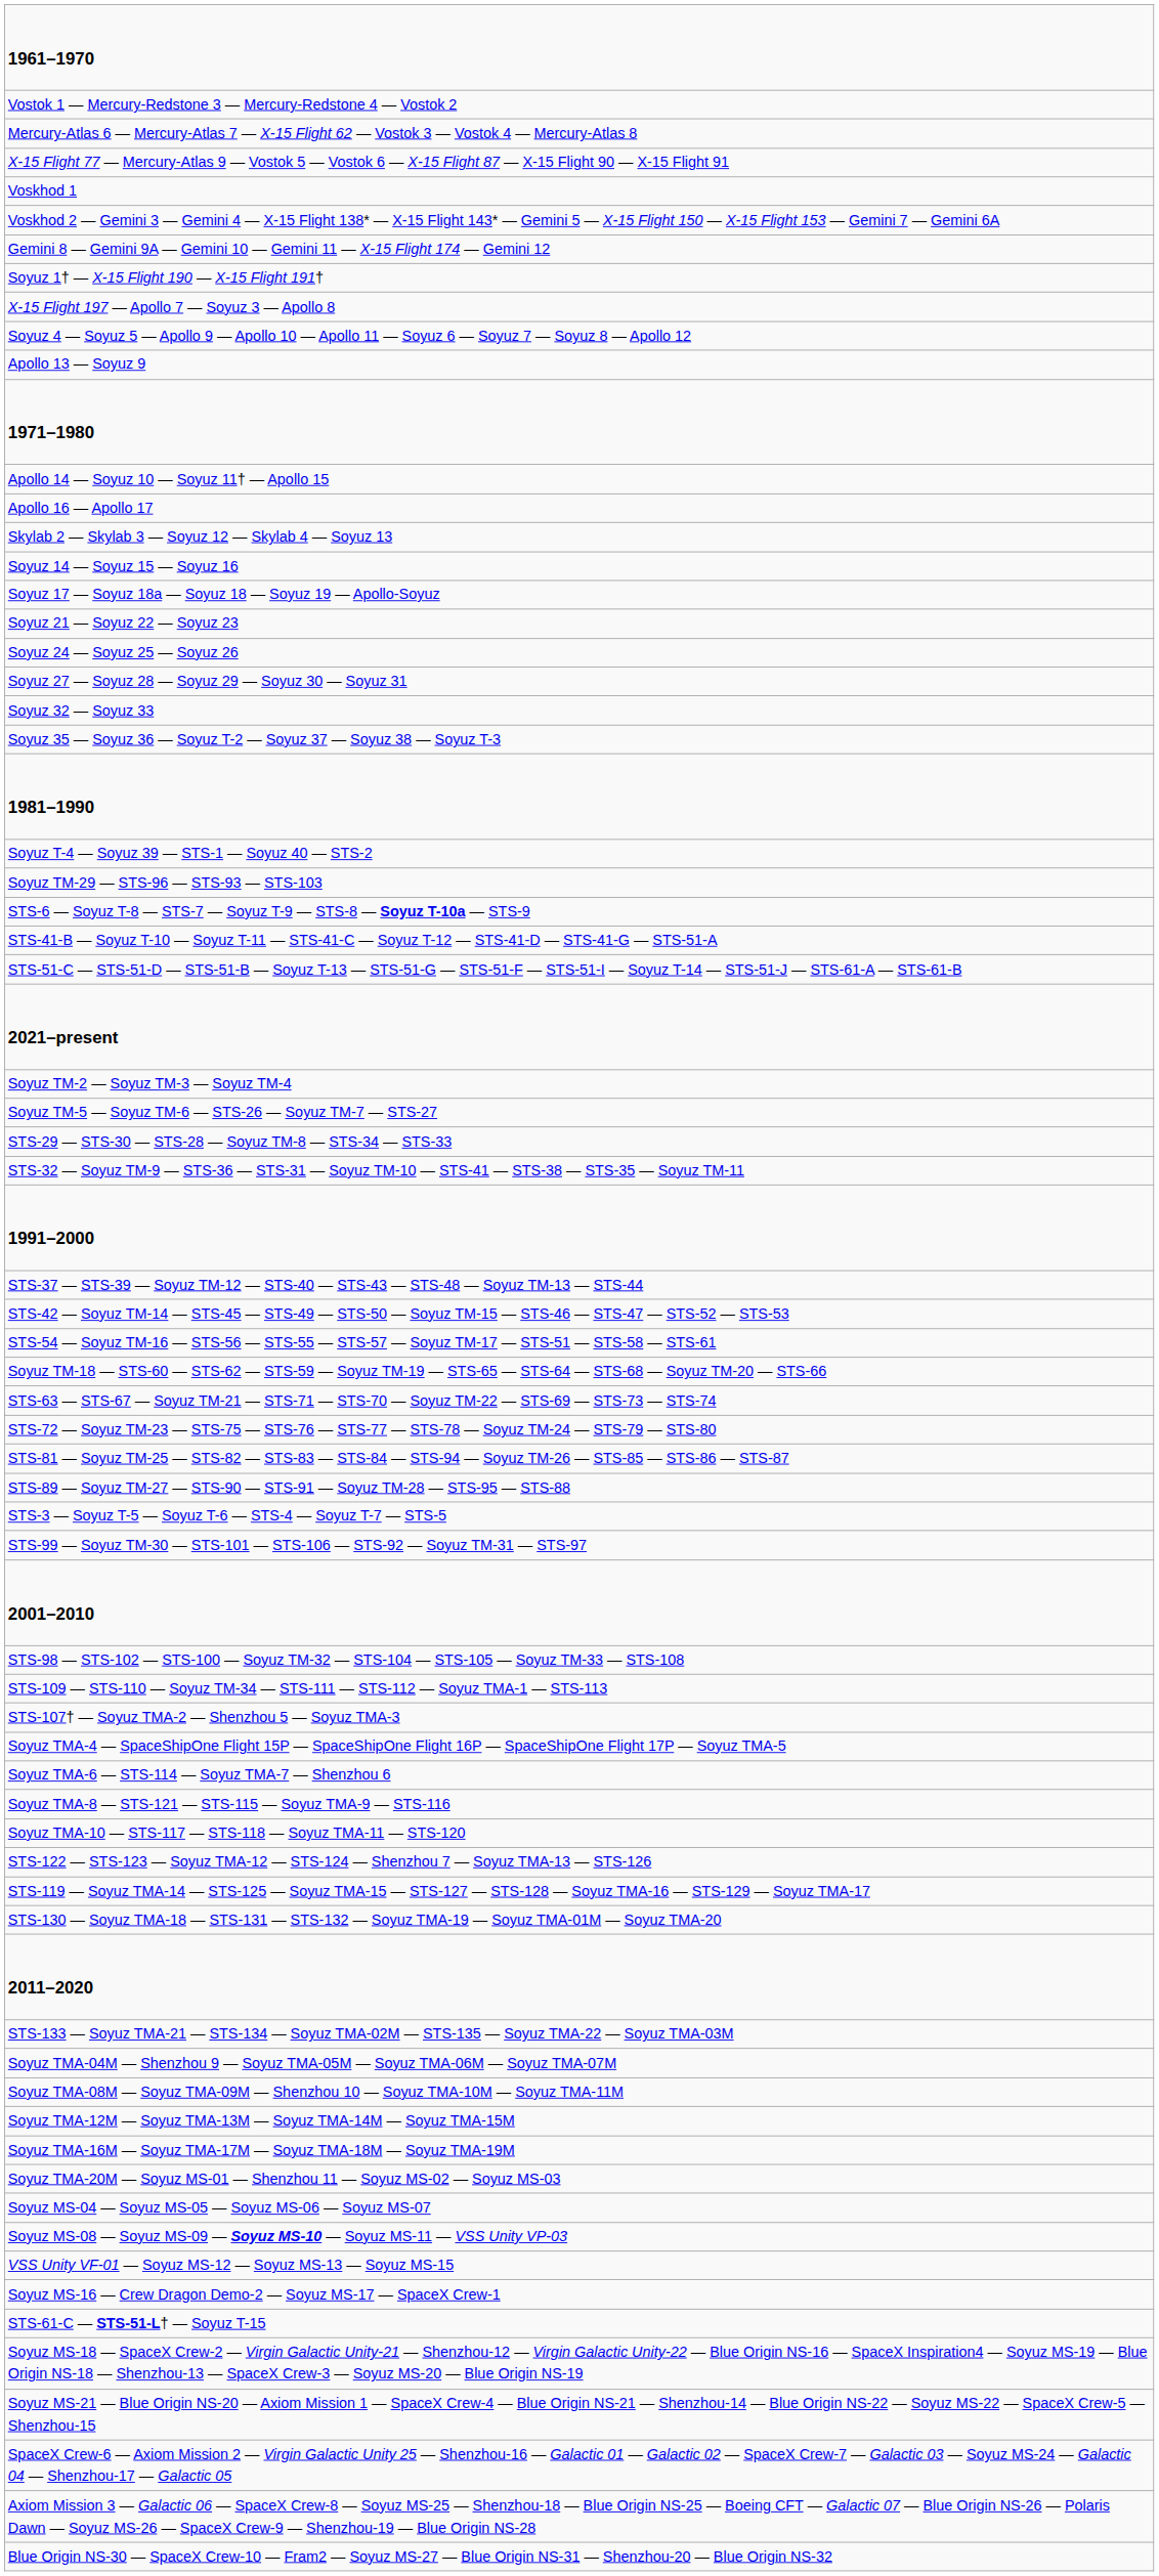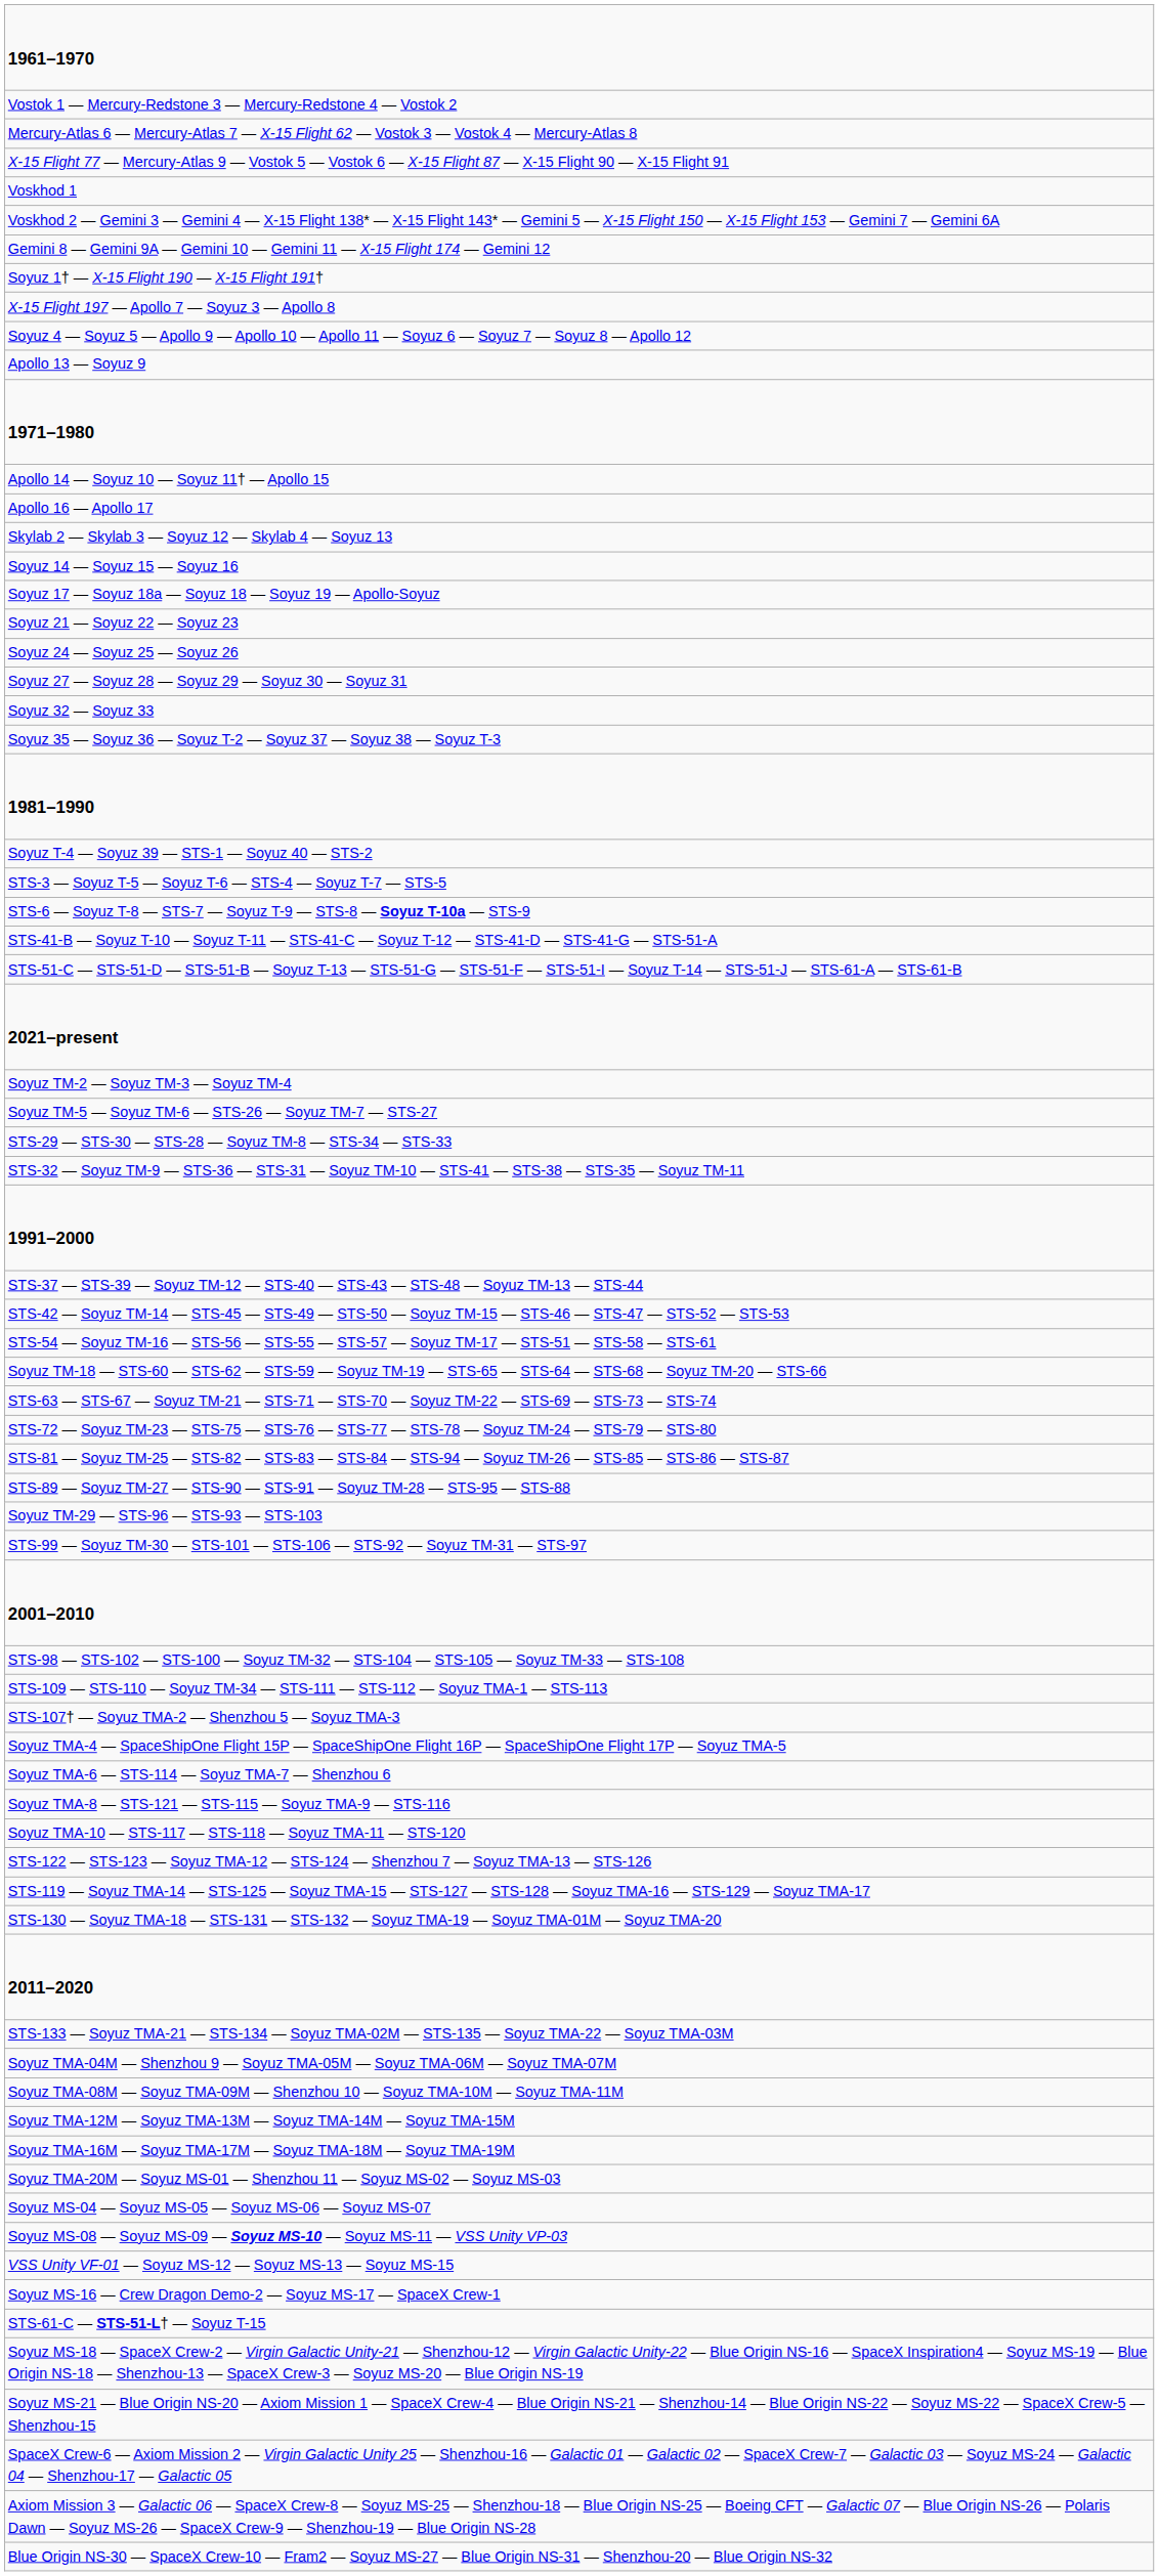row 25 | column 1: Soyuz TM-29 — STS-96 — STS-93 — STS-103 -> STS-3 — Soyuz T-5 — Soyuz T-6 — STS-4 — Soyuz T-7 — STS-5
row 43 | column 1: STS-3 — Soyuz T-5 — Soyuz T-6 — STS-4 — Soyuz T-7 — STS-5 -> Soyuz TM-29 — STS-96 — STS-93 — STS-103
